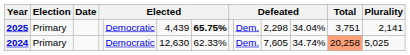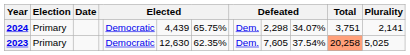row 2 | Year: 2025 -> 2024
row 2 | column 7: bold -> normal
row 2 | column 11: 34.04% -> 34.07%
row 3 | Year: 2024 -> 2023
row 3 | column 7: 62.33% -> 62.35%
row 3 | column 11: 34.74% -> 37.54%
